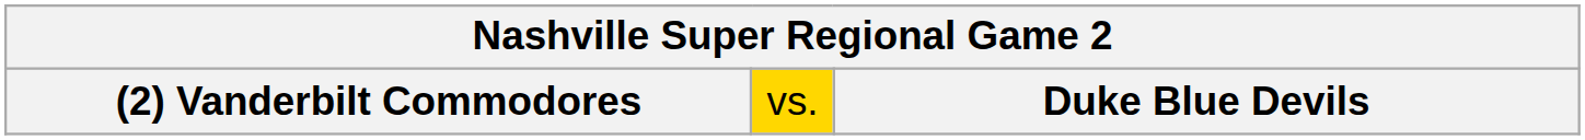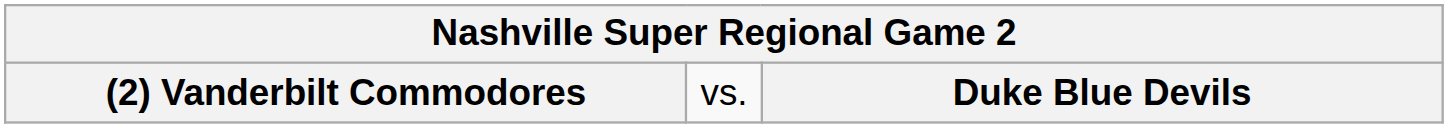(2) Vanderbilt Commodores | column 2: gold background -> no background
